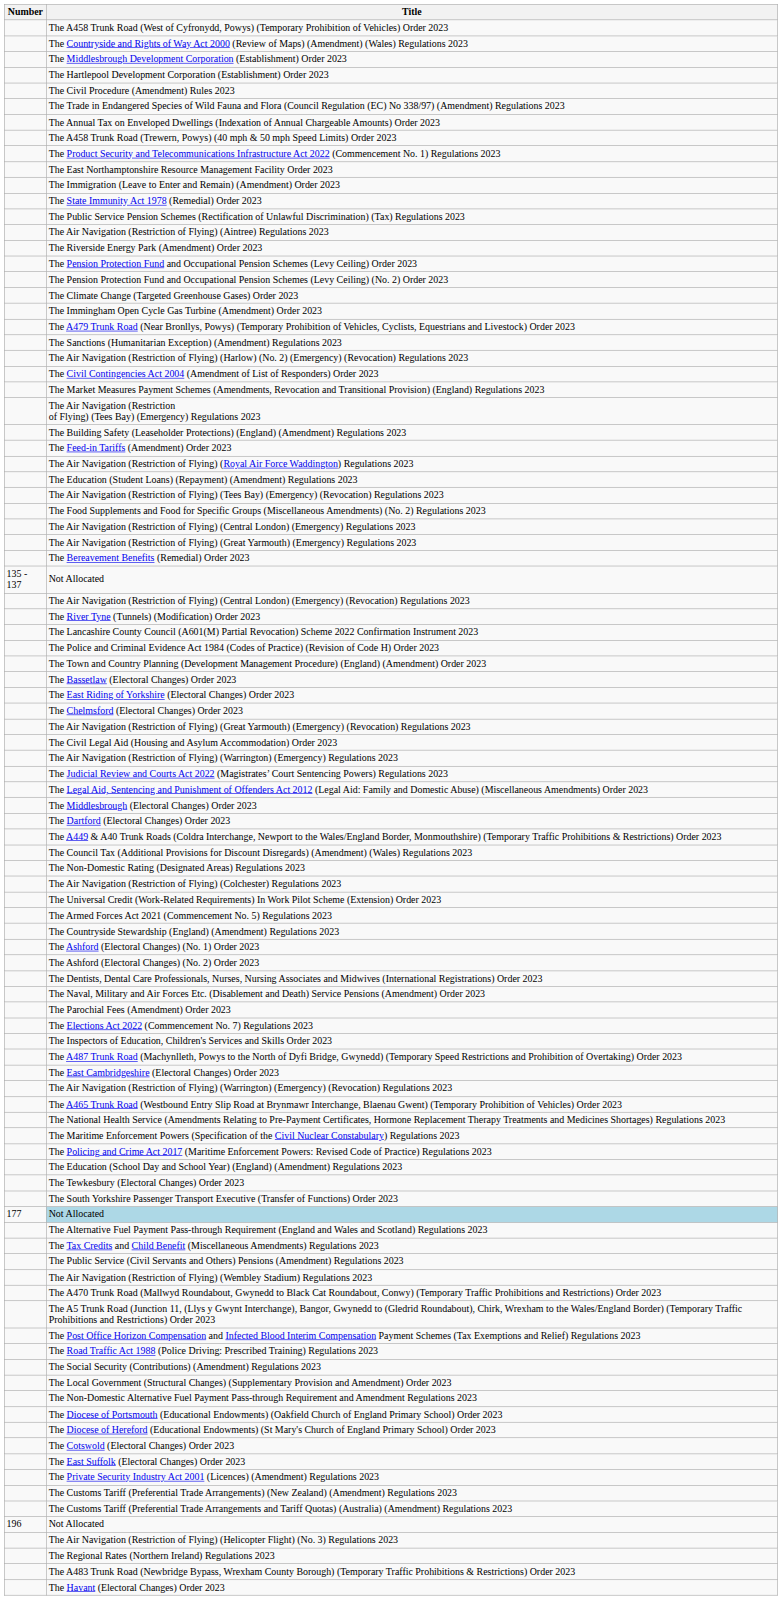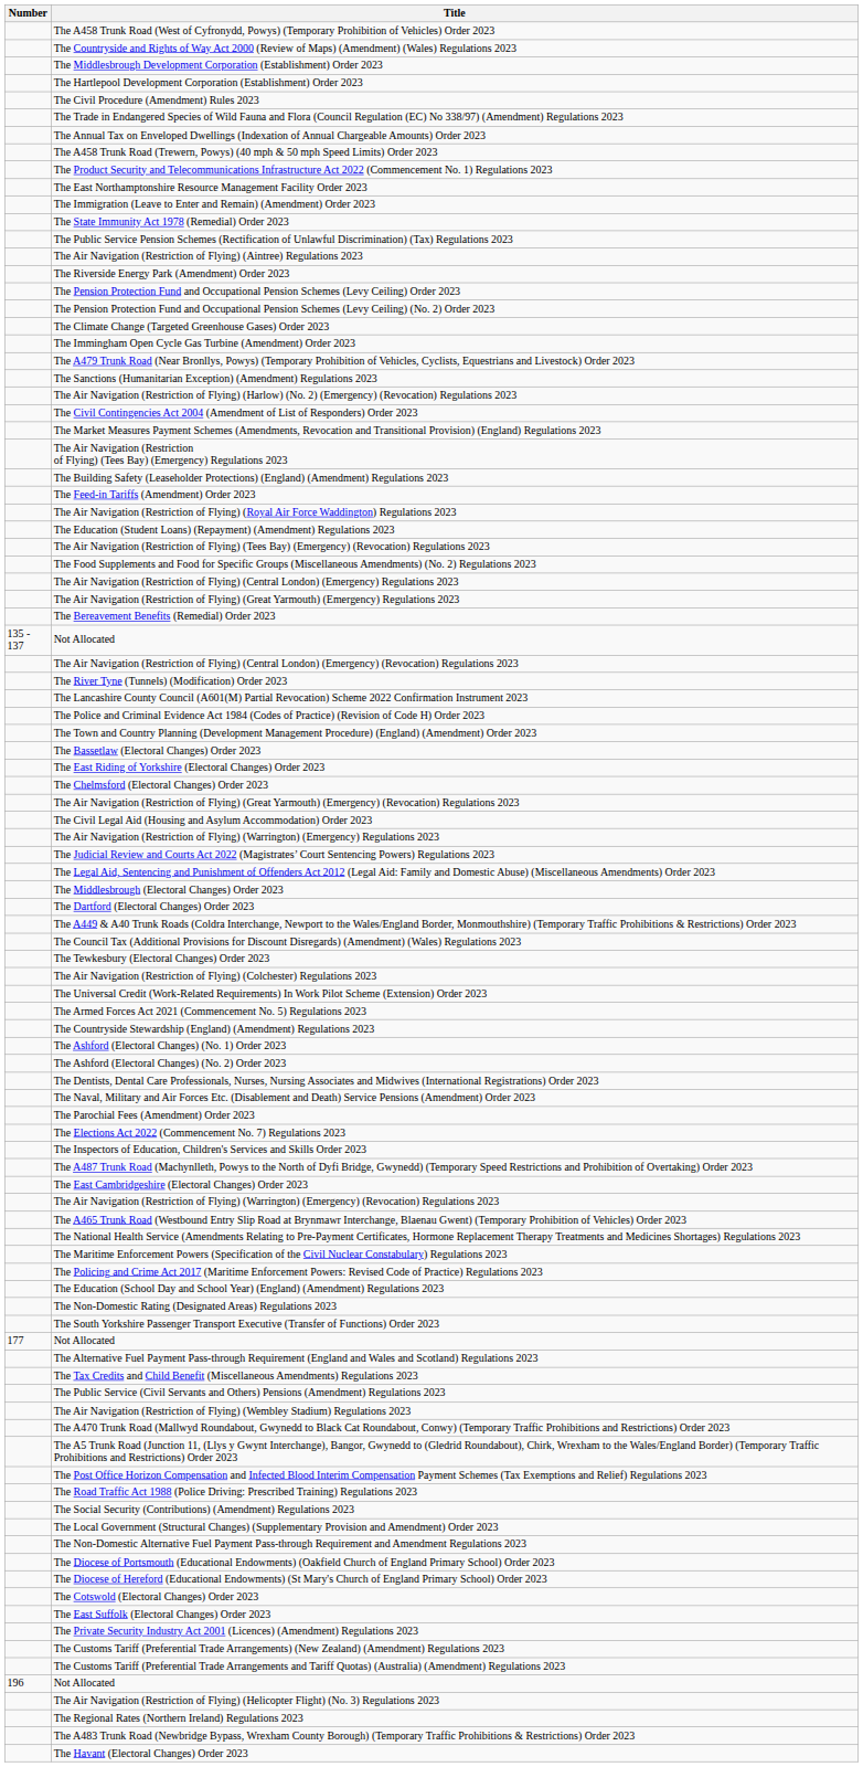row 54 | Title: The Non-Domestic Rating (Designated Areas) Regulations 2023 -> The Tewkesbury (Electoral Changes) Order 2023
row 74 | Title: The Tewkesbury (Electoral Changes) Order 2023 -> The Non-Domestic Rating (Designated Areas) Regulations 2023
row 76 | Title: lightblue background -> no background
